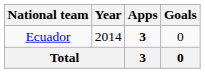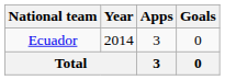Ecuador | Apps: bold -> normal
